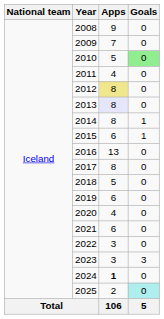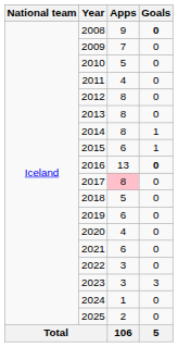2008 | Goals: normal -> bold
2010 | Goals: lightgreen background -> no background
2012 | Apps: khaki background -> no background
2013 | Apps: lavender background -> no background
2016 | Goals: normal -> bold
2017 | Apps: no background -> pink background
2024 | Apps: bold -> normal
2025 | Goals: paleturquoise background -> no background
